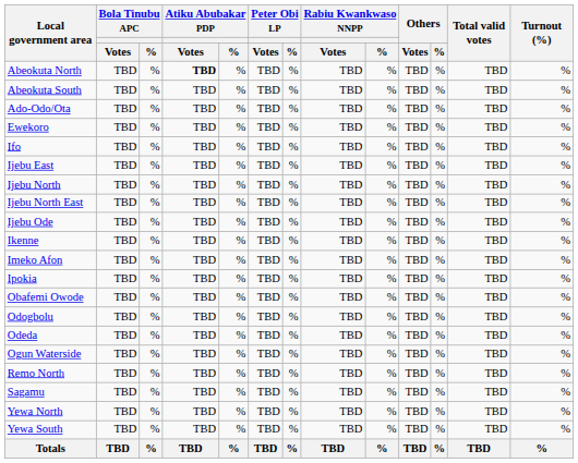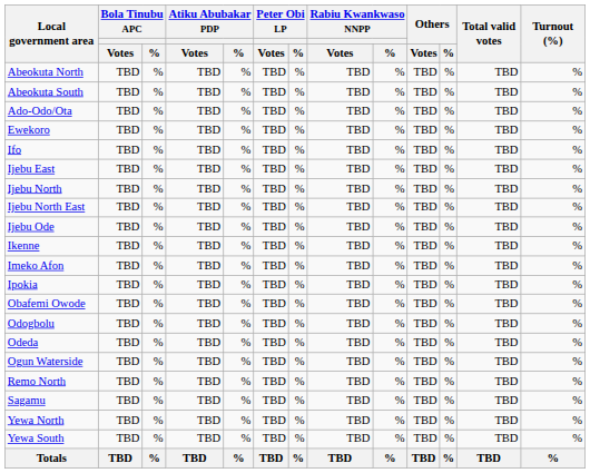Abeokuta North | Atiku Abubakar PDP / Votes: bold -> normal
